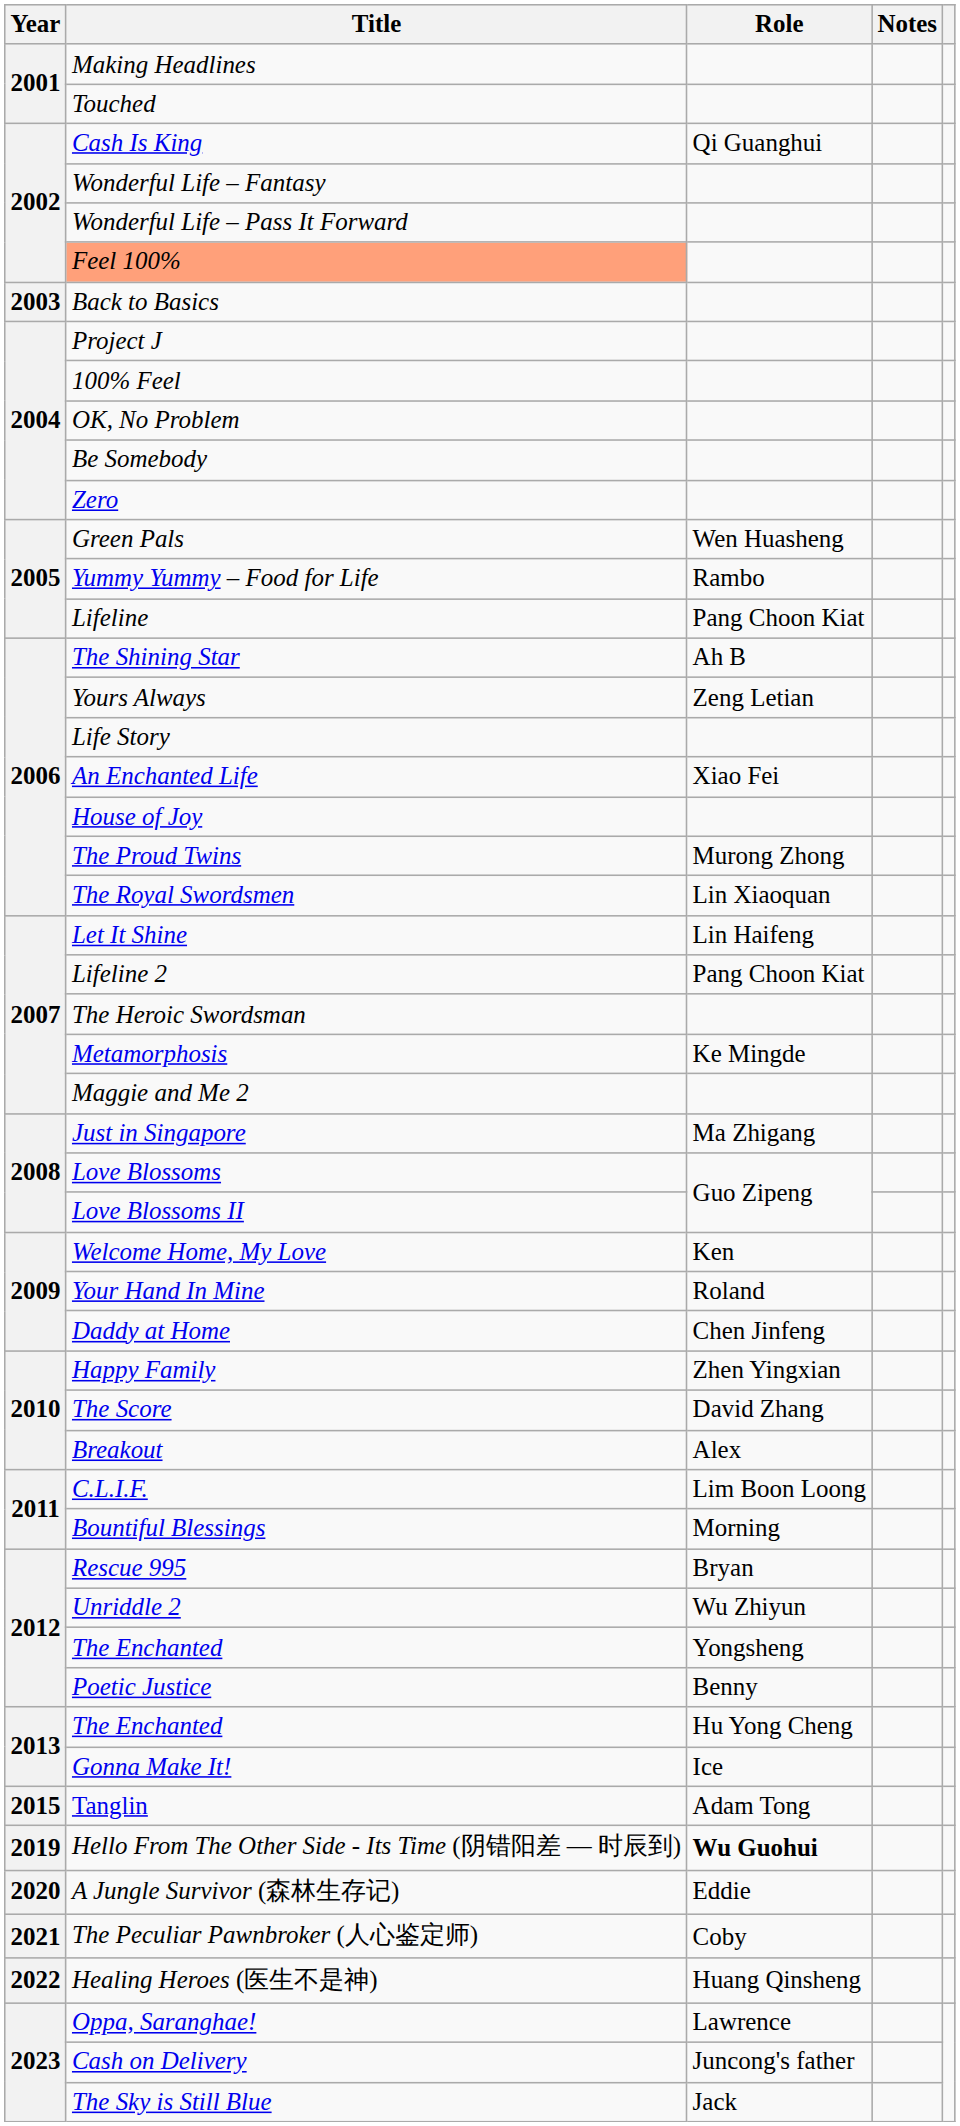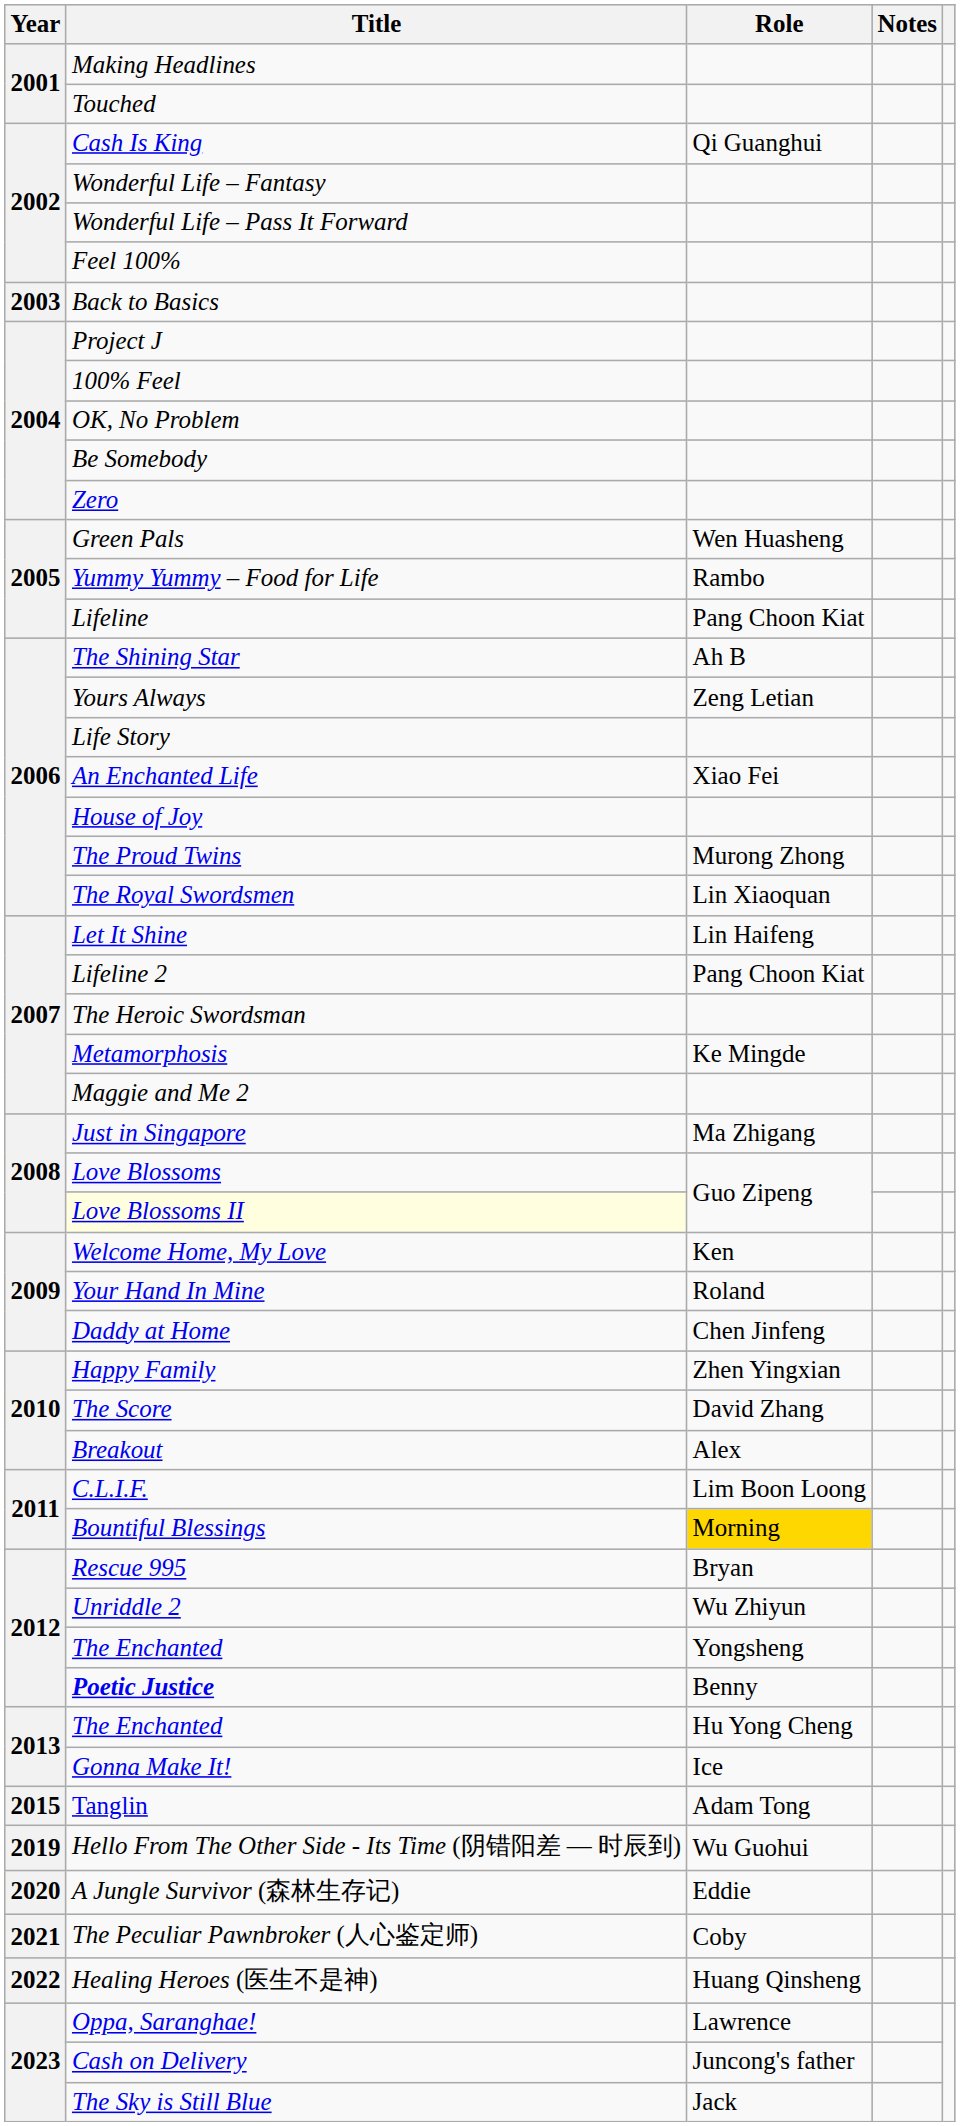Feel 100% | Title: lightsalmon background -> no background
Love Blossoms II | Title: no background -> lightyellow background
Bountiful Blessings | Role: no background -> gold background
Poetic Justice | Title: normal -> bold
Hello From The Other Side - Its Time (阴错阳差 — 时辰到) | Role: bold -> normal
